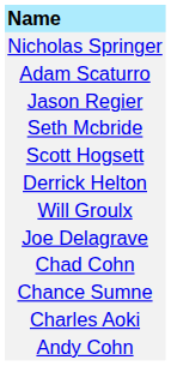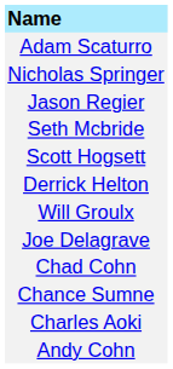row 2 | column 1: Nicholas Springer -> Adam Scaturro
row 3 | column 1: Adam Scaturro -> Nicholas Springer
